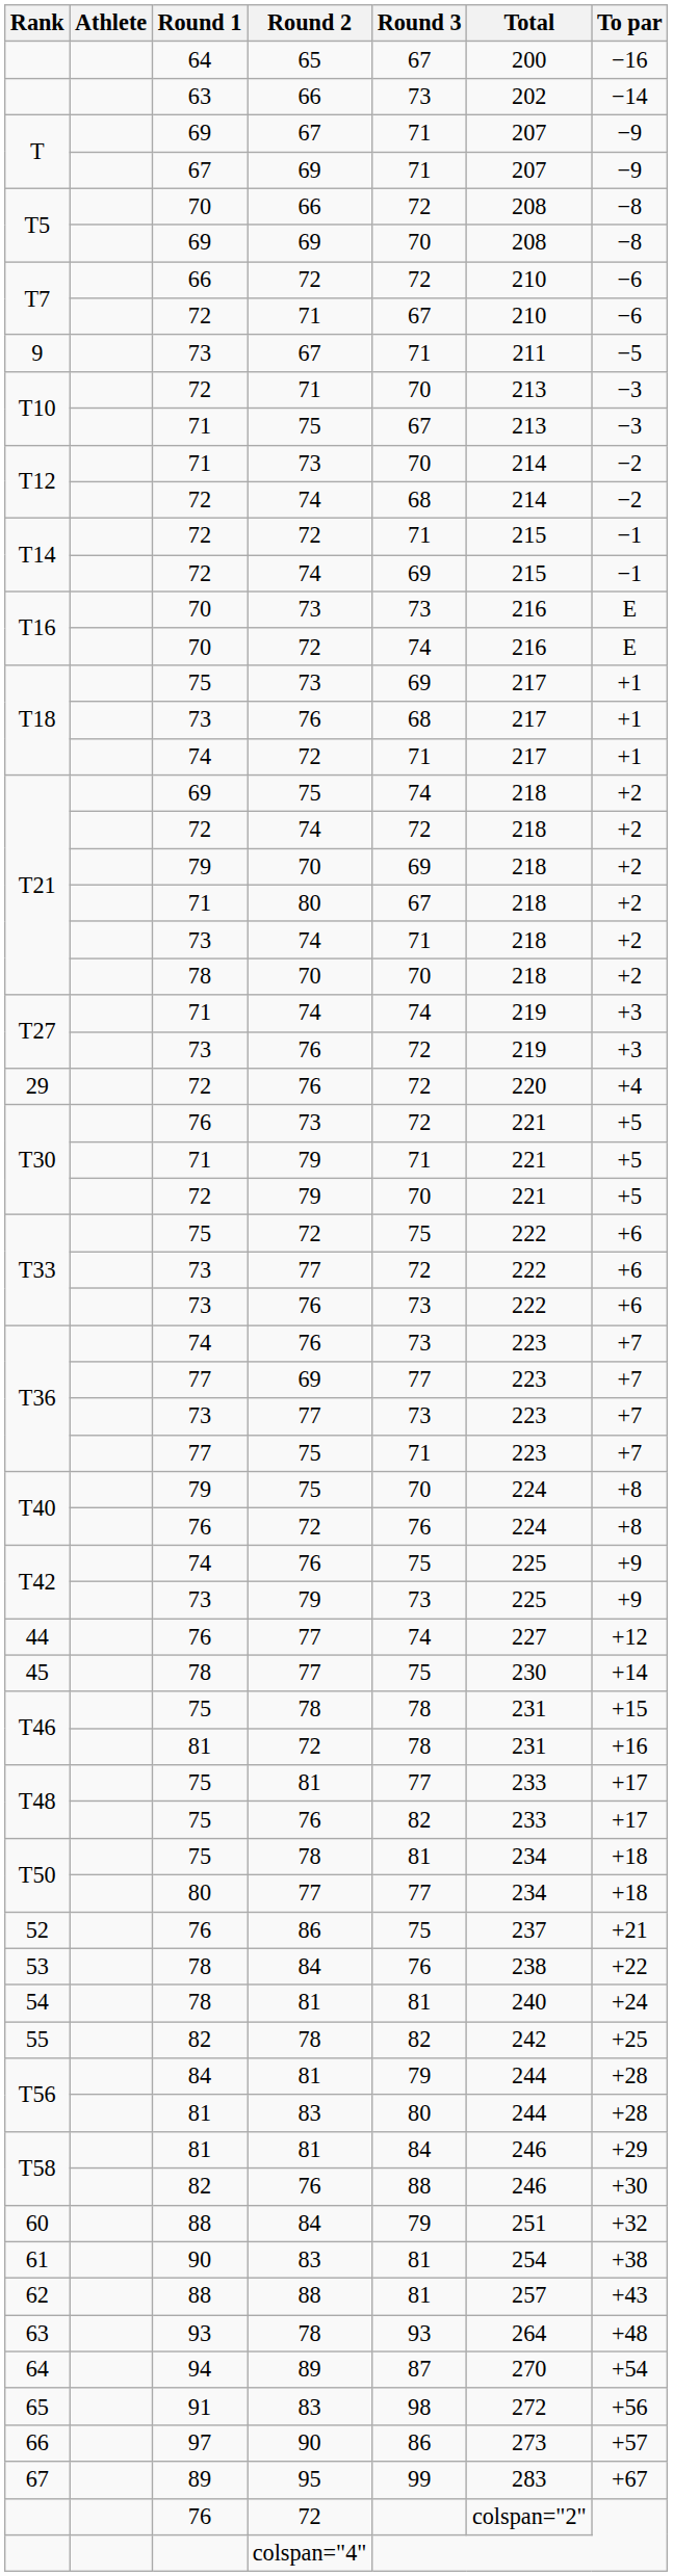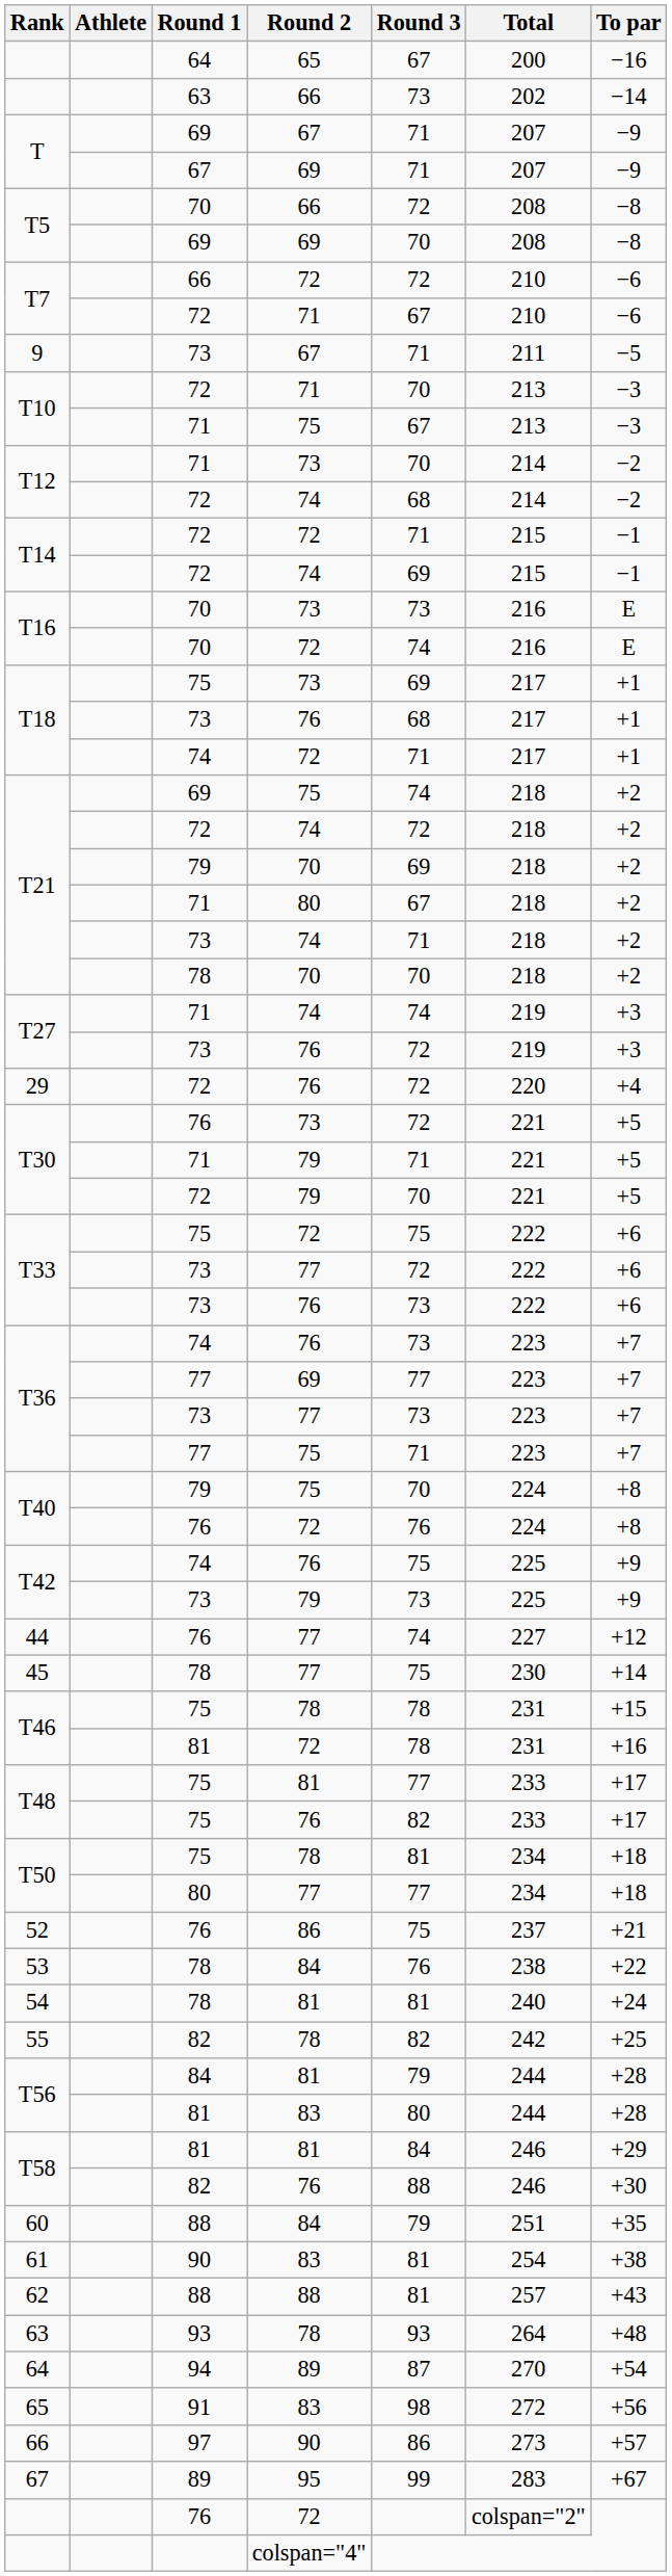60 | To par: +32 -> +35
